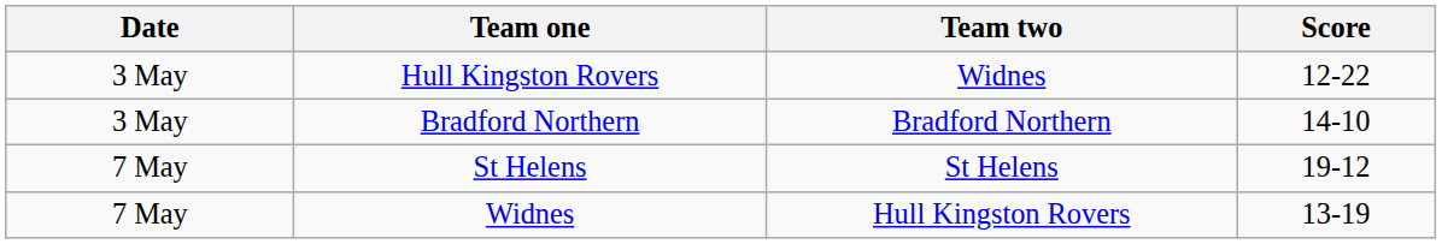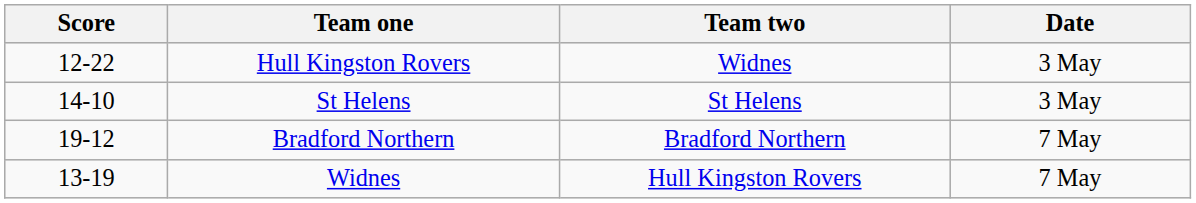columns swapped: Date <-> Score
row 3 | Team one: Bradford Northern -> St Helens
row 3 | Team two: Bradford Northern -> St Helens
row 4 | Team one: St Helens -> Bradford Northern
row 4 | Team two: St Helens -> Bradford Northern
